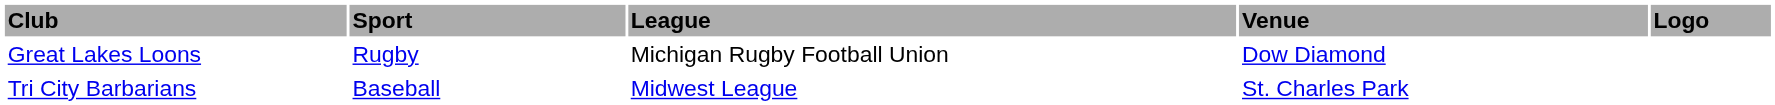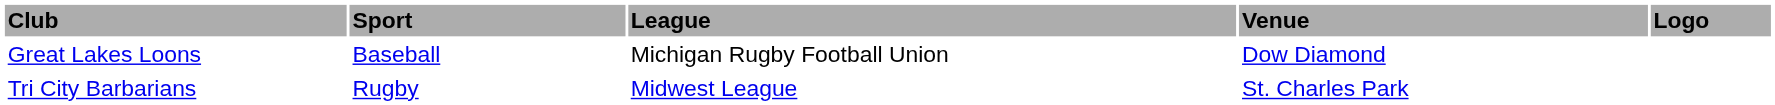Great Lakes Loons | Sport: Rugby -> Baseball
Tri City Barbarians | Sport: Baseball -> Rugby
